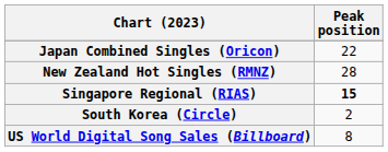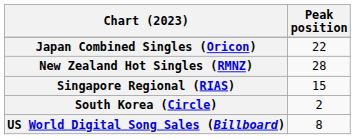Singapore Regional (RIAS) | Peak position: bold -> normal
